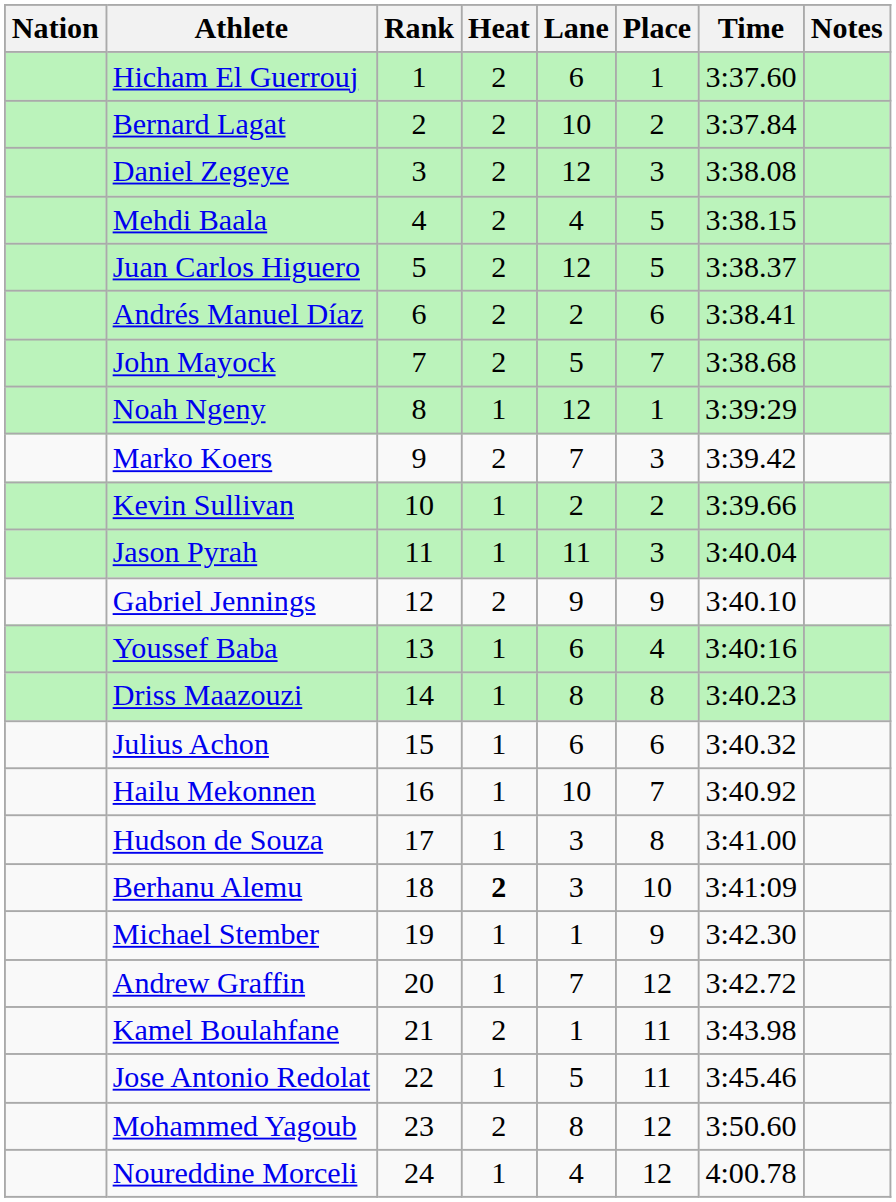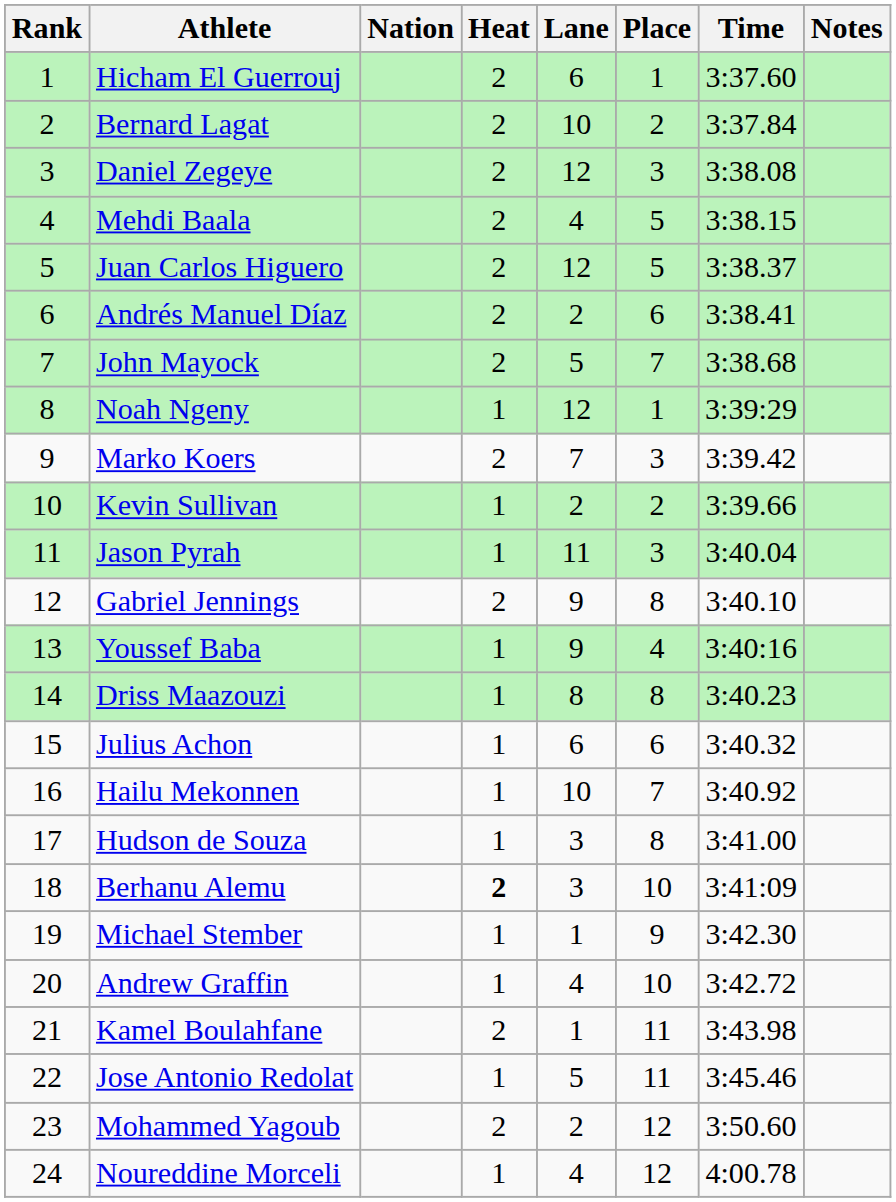columns swapped: Rank <-> Nation
Gabriel Jennings | Place: 9 -> 8
Youssef Baba | Lane: 6 -> 9
Andrew Graffin | Lane: 7 -> 4
Andrew Graffin | Place: 12 -> 10
Mohammed Yagoub | Lane: 8 -> 2
